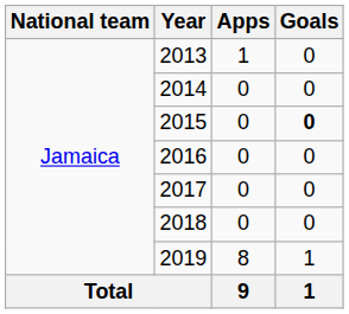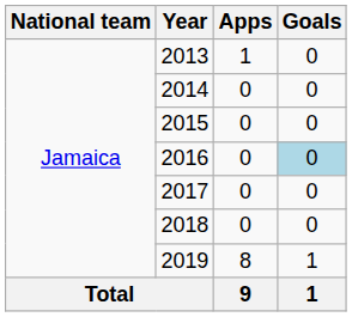2015 | Goals: bold -> normal
2016 | Goals: no background -> lightblue background
